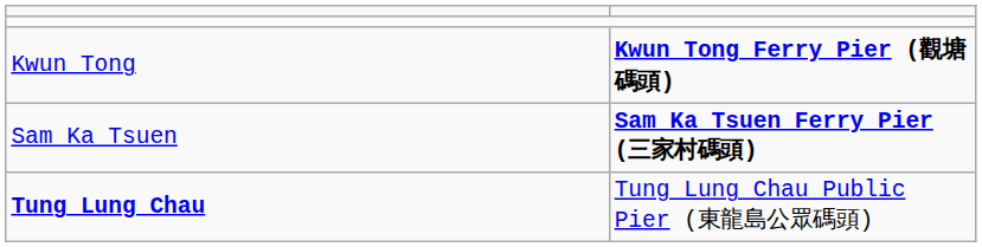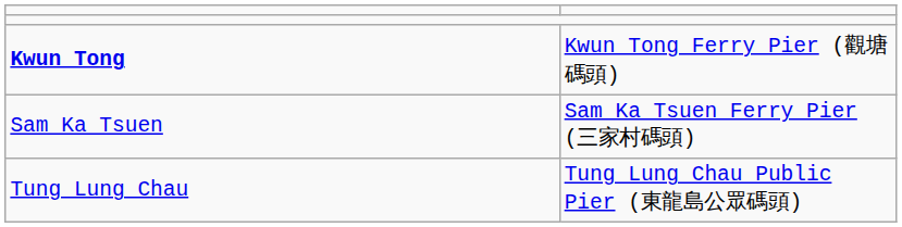Kwun Tong | column 1: normal -> bold
Kwun Tong | column 2: bold -> normal
Sam Ka Tsuen | column 2: bold -> normal
Tung Lung Chau | column 1: bold -> normal
